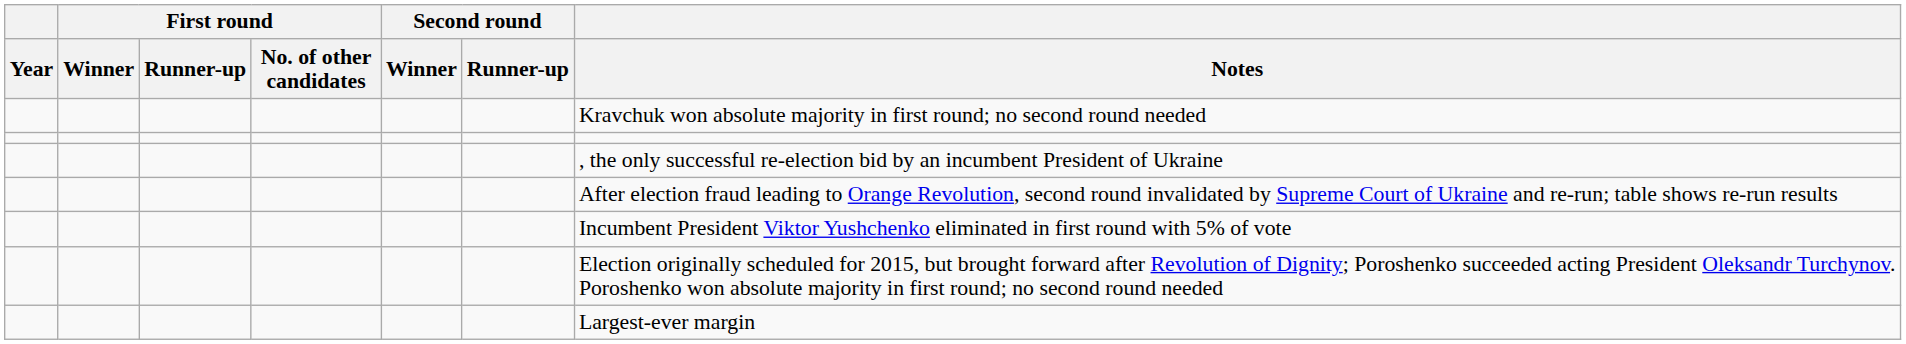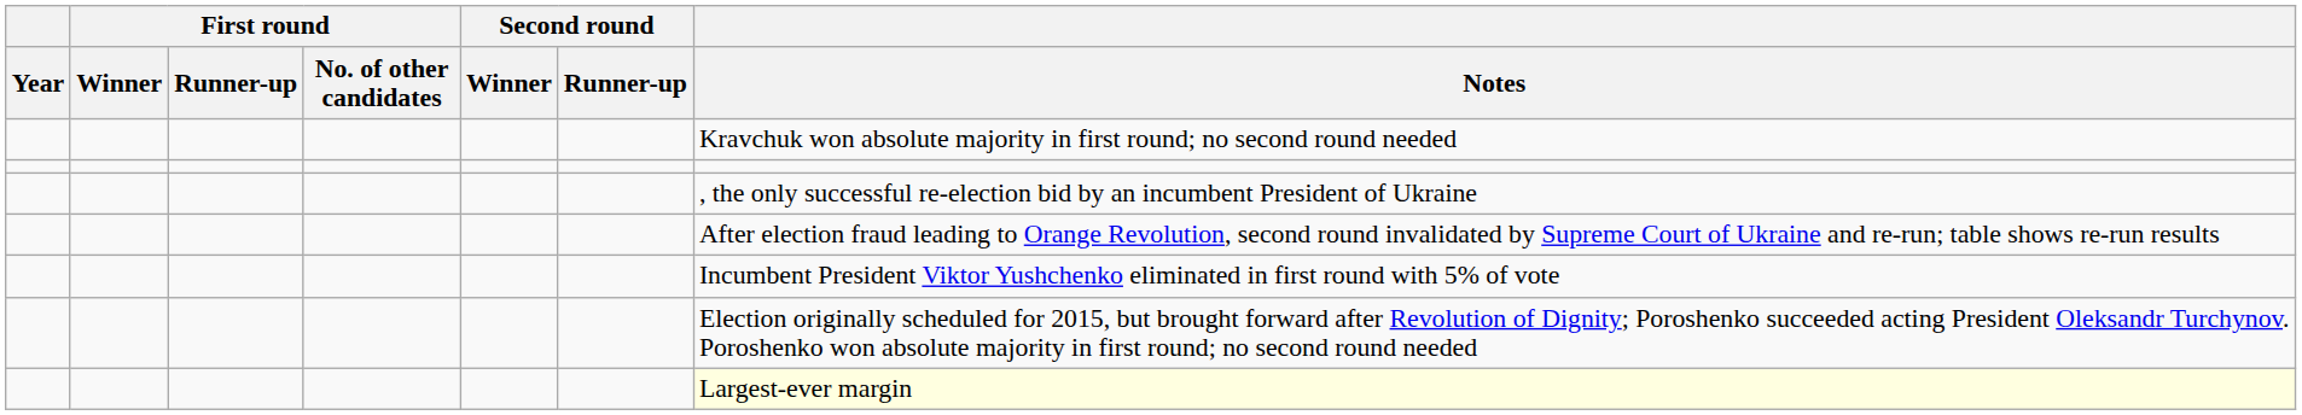row 9 | Notes: no background -> lightyellow background
